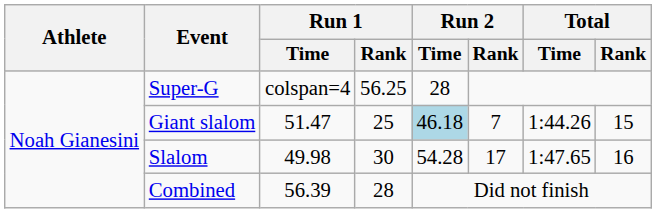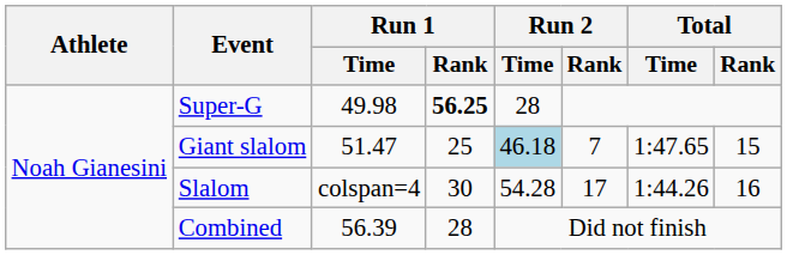Super-G | Run 1 / Time: colspan=4 -> 49.98
Super-G | Run 1 / Rank: normal -> bold
Giant slalom | Total / Time: 1:44.26 -> 1:47.65
Slalom | Run 1 / Time: 49.98 -> colspan=4
Slalom | Total / Time: 1:47.65 -> 1:44.26
